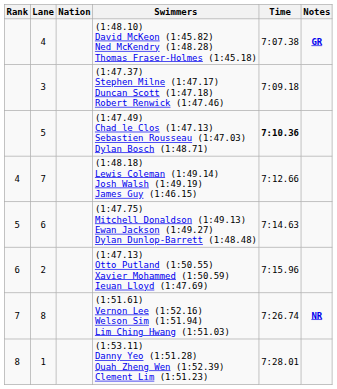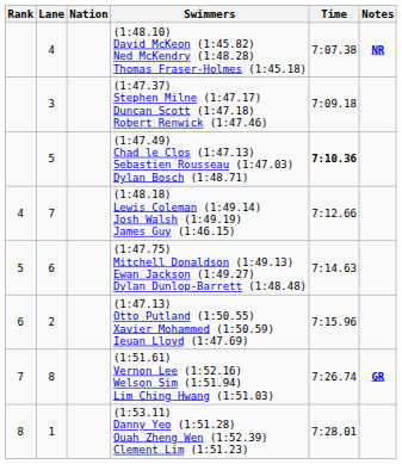row 2 | Notes: GR -> NR
row 8 | Notes: NR -> GR
